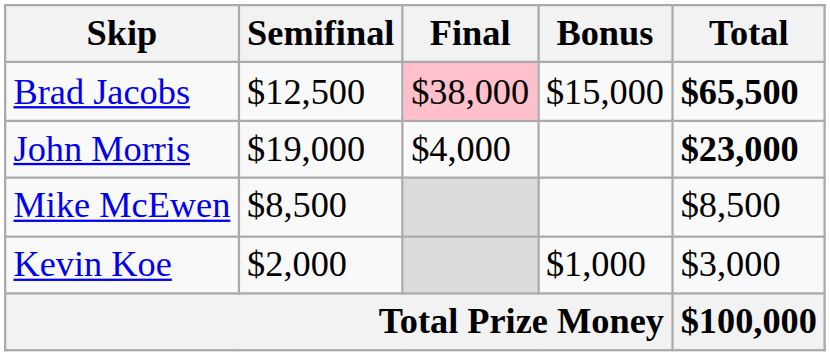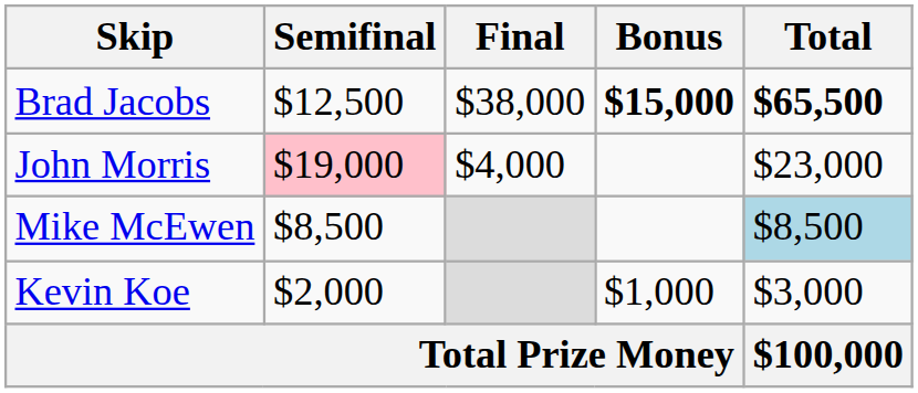Brad Jacobs | Final: pink background -> no background
Brad Jacobs | Bonus: normal -> bold
John Morris | Semifinal: no background -> pink background
John Morris | Total: bold -> normal
Mike McEwen | Total: no background -> lightblue background
